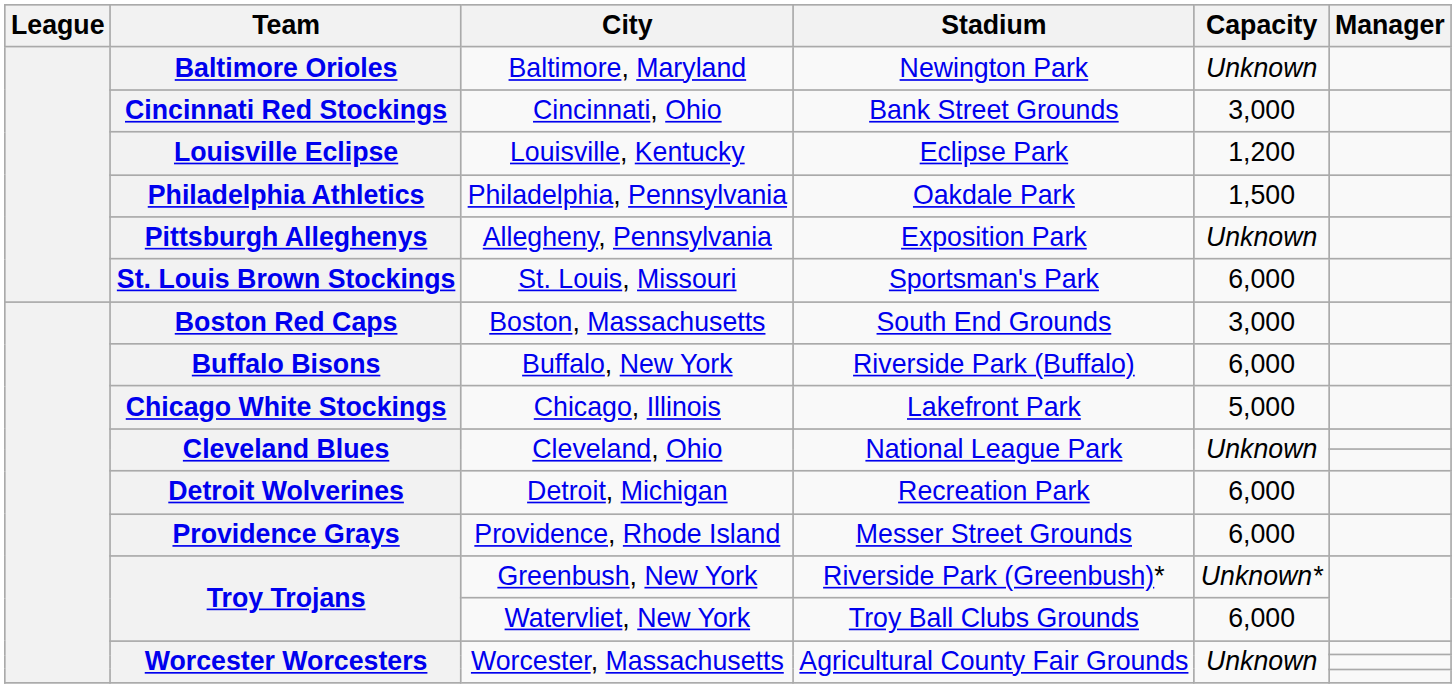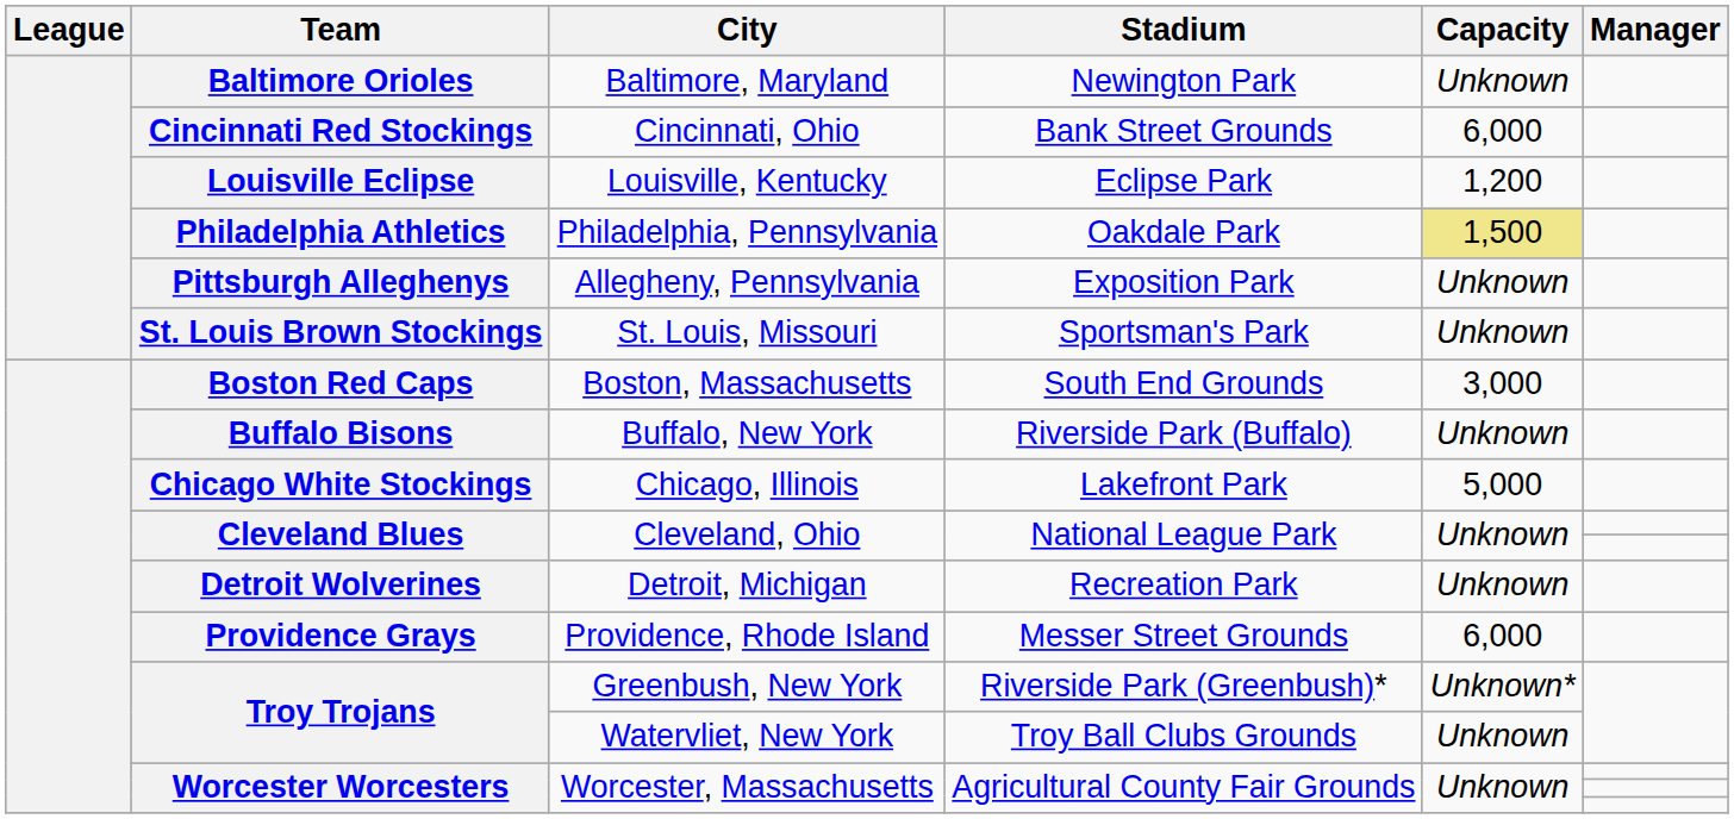Cincinnati, Ohio | Capacity: 3,000 -> 6,000
Philadelphia, Pennsylvania | Capacity: no background -> khaki background
St. Louis, Missouri | Capacity: 6,000 -> Unknown
Buffalo, New York | Capacity: 6,000 -> Unknown
Detroit, Michigan | Capacity: 6,000 -> Unknown
Watervliet, New York | Capacity: 6,000 -> Unknown
